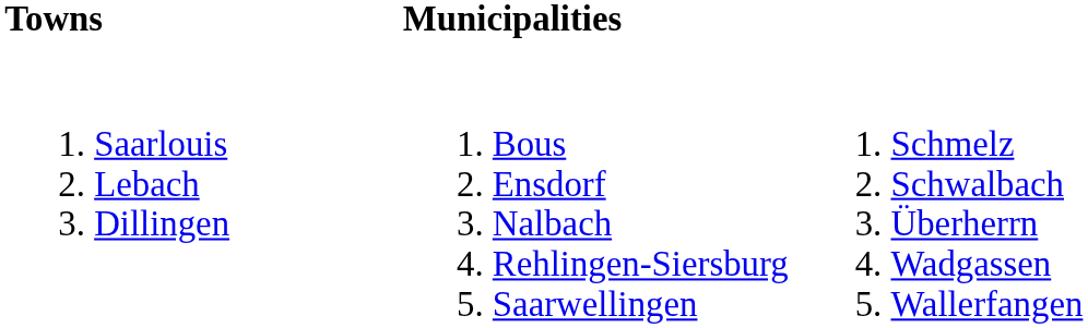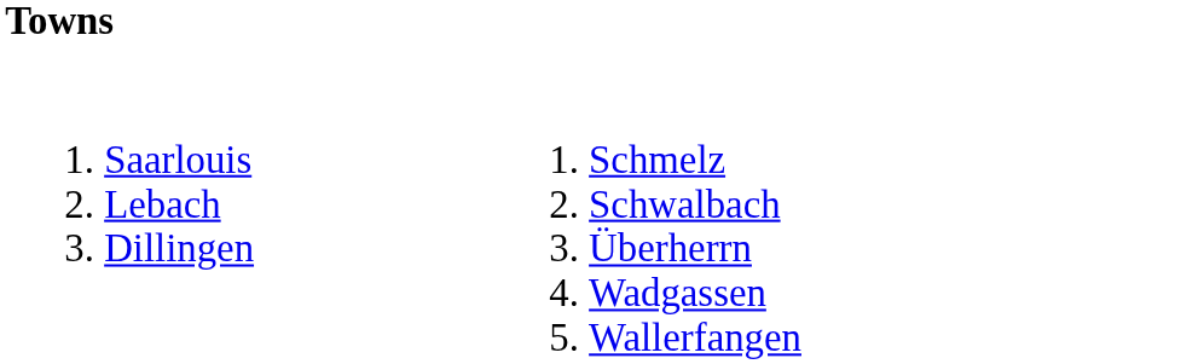- column: Municipalities | Bous Ensdorf Nalbach Rehlingen-Siersburg Saarwellingen
